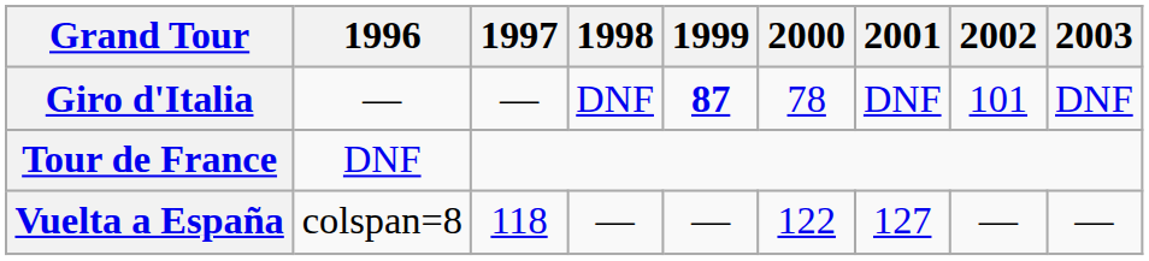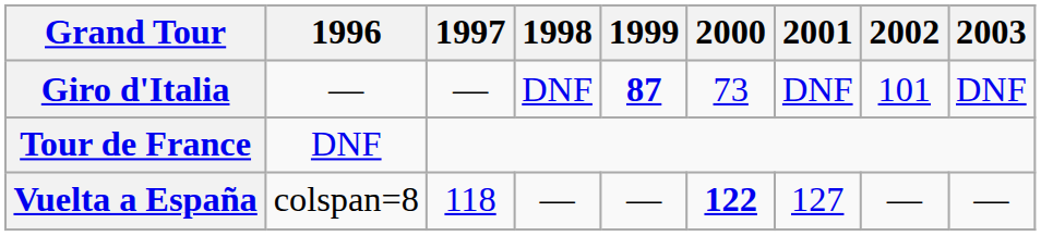Giro d'Italia | 2000: 78 -> 73
Vuelta a España | 2000: normal -> bold
